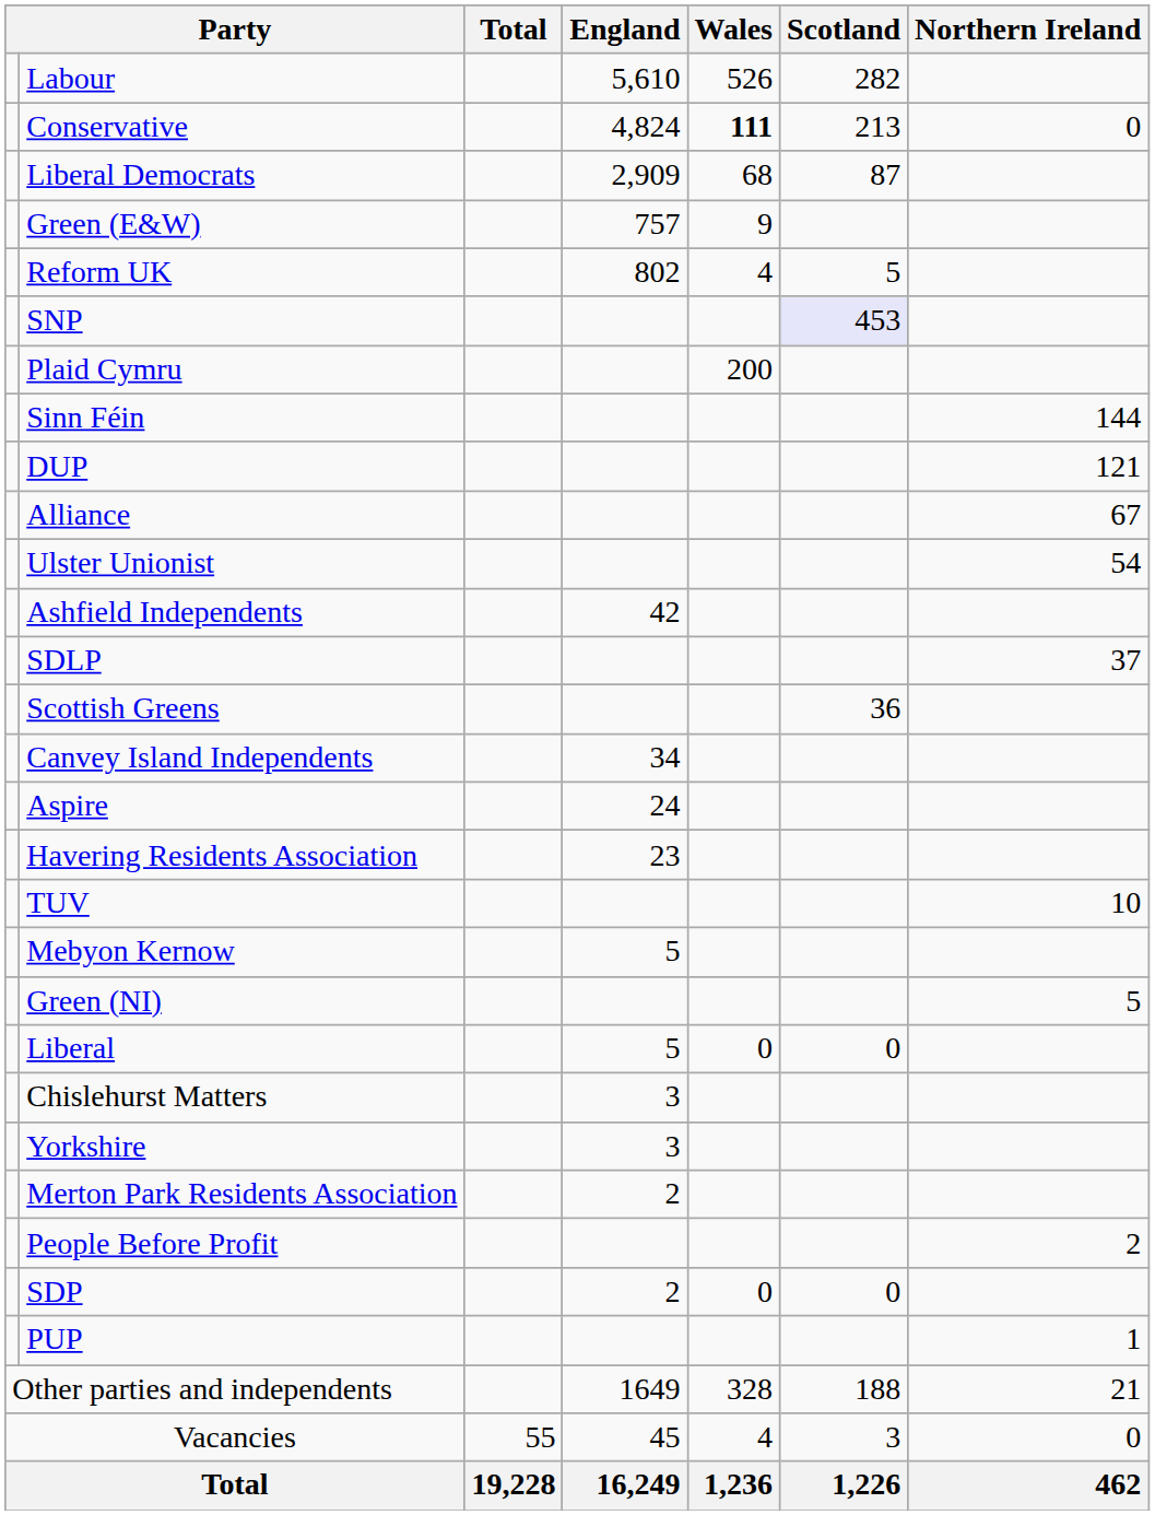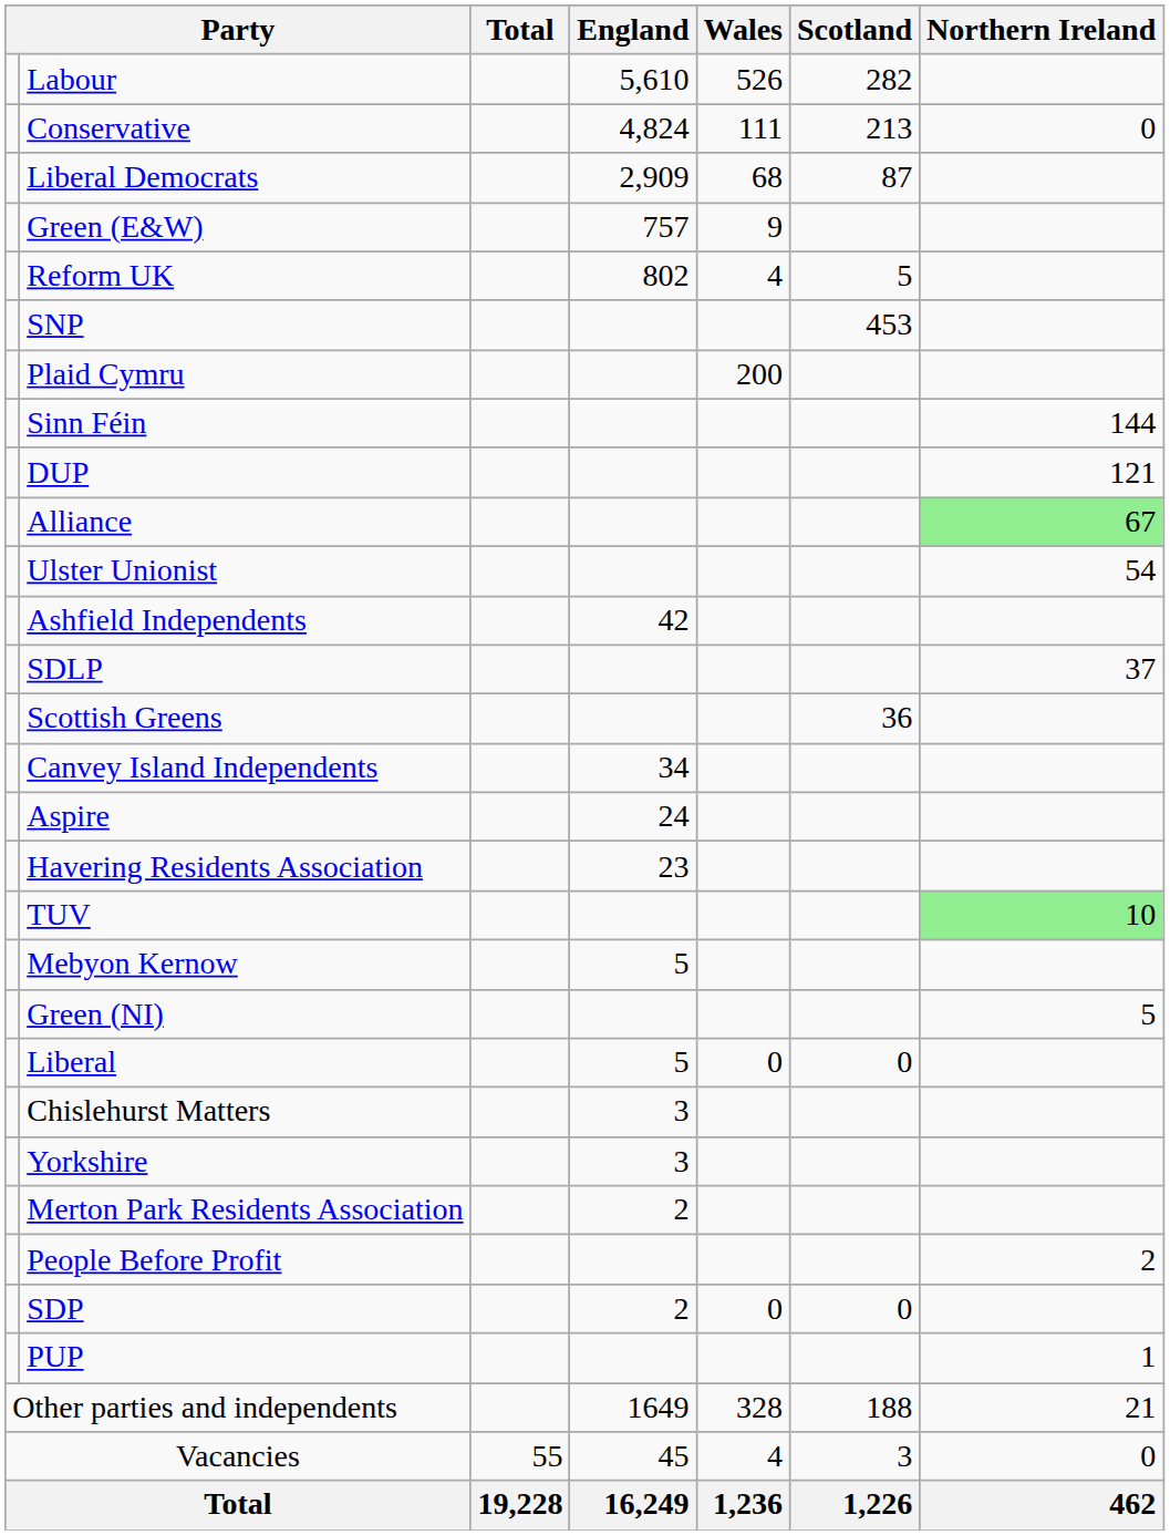Conservative | Wales: bold -> normal
SNP | Scotland: lavender background -> no background
Alliance | Northern Ireland: no background -> lightgreen background
TUV | Northern Ireland: no background -> lightgreen background
